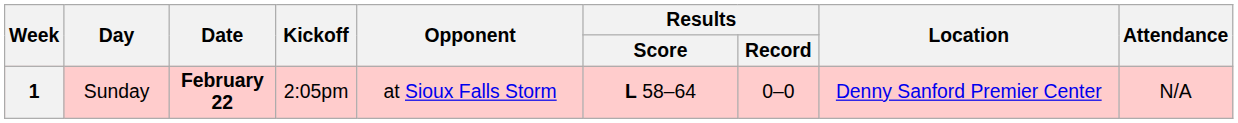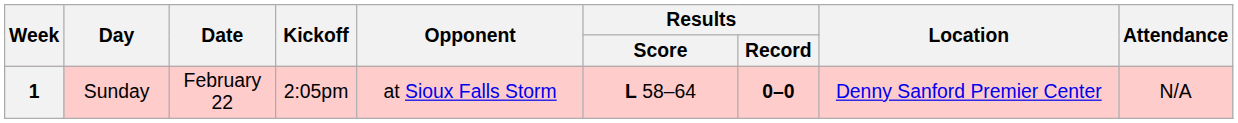1 | Date: bold -> normal
1 | Results / Record: normal -> bold
